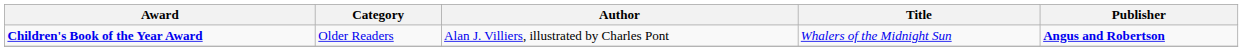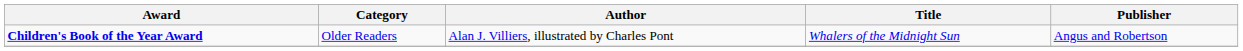Children's Book of the Year Award | Publisher: bold -> normal
